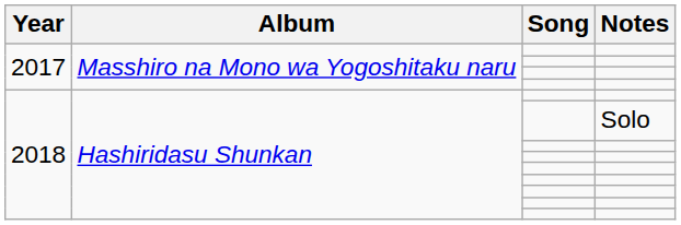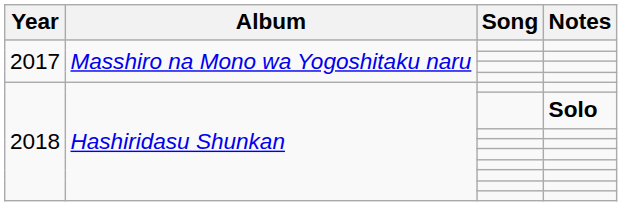2018 / Solo | Notes: normal -> bold
